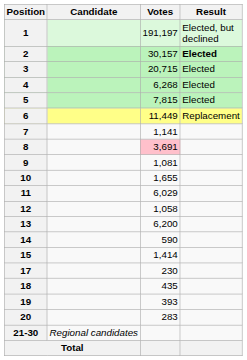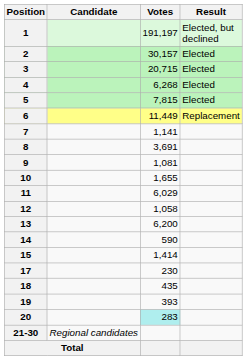2 | Result: bold -> normal
8 | Votes: pink background -> no background
20 | Votes: no background -> paleturquoise background
